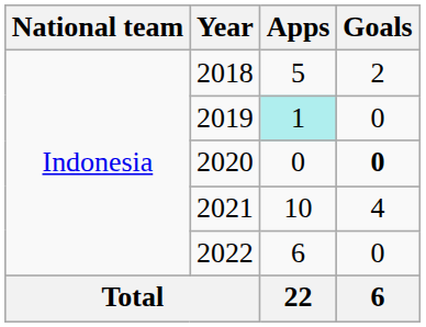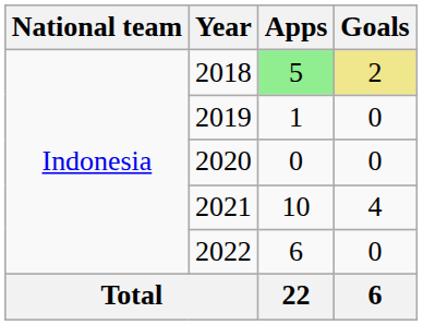2018 | Apps: no background -> lightgreen background
2018 | Goals: no background -> khaki background
2019 | Apps: paleturquoise background -> no background
2020 | Goals: bold -> normal
